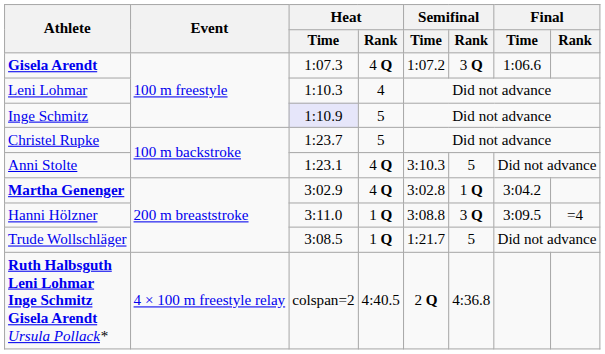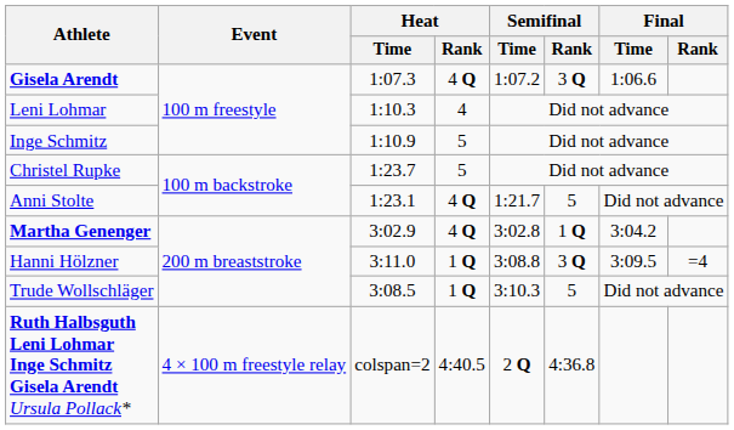Inge Schmitz | Heat / Time: lavender background -> no background
Anni Stolte | Semifinal / Time: 3:10.3 -> 1:21.7
Trude Wollschläger | Semifinal / Time: 1:21.7 -> 3:10.3
